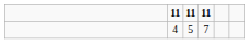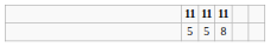row 2 | column 2: 4 -> 5
row 2 | column 4: 7 -> 8
